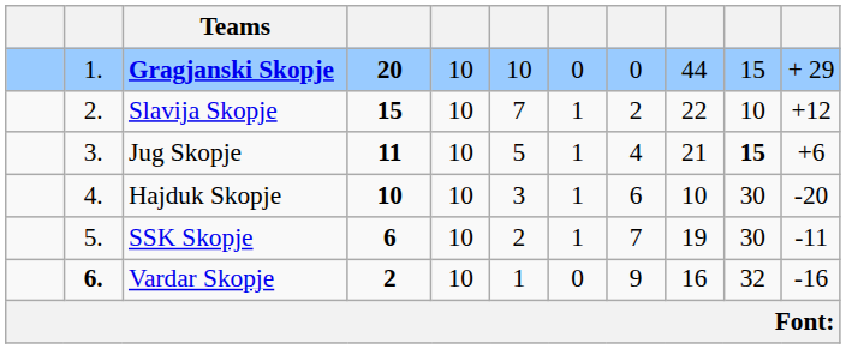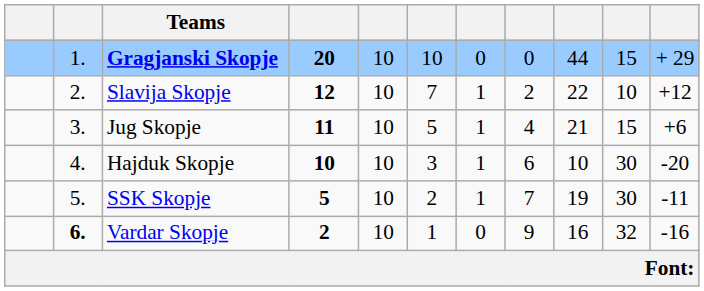Slavija Skopje | column 4: 15 -> 12
Jug Skopje | column 10: bold -> normal
SSK Skopje | column 4: 6 -> 5
